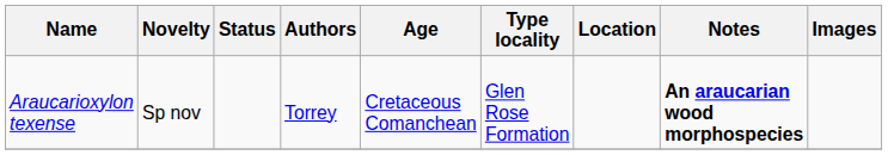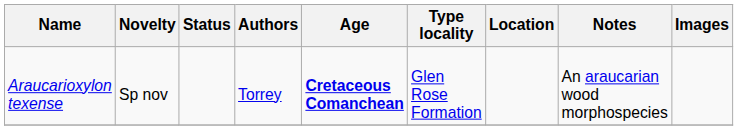Araucarioxylon texense | Age: normal -> bold
Araucarioxylon texense | Notes: bold -> normal
